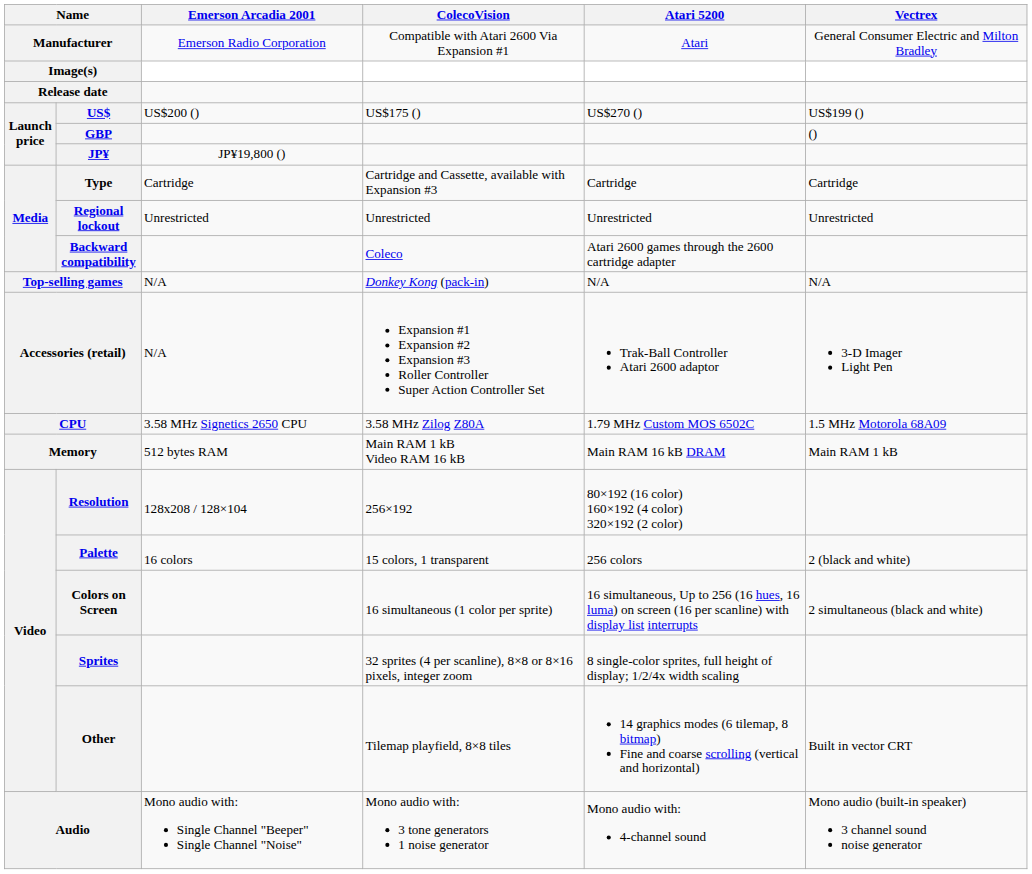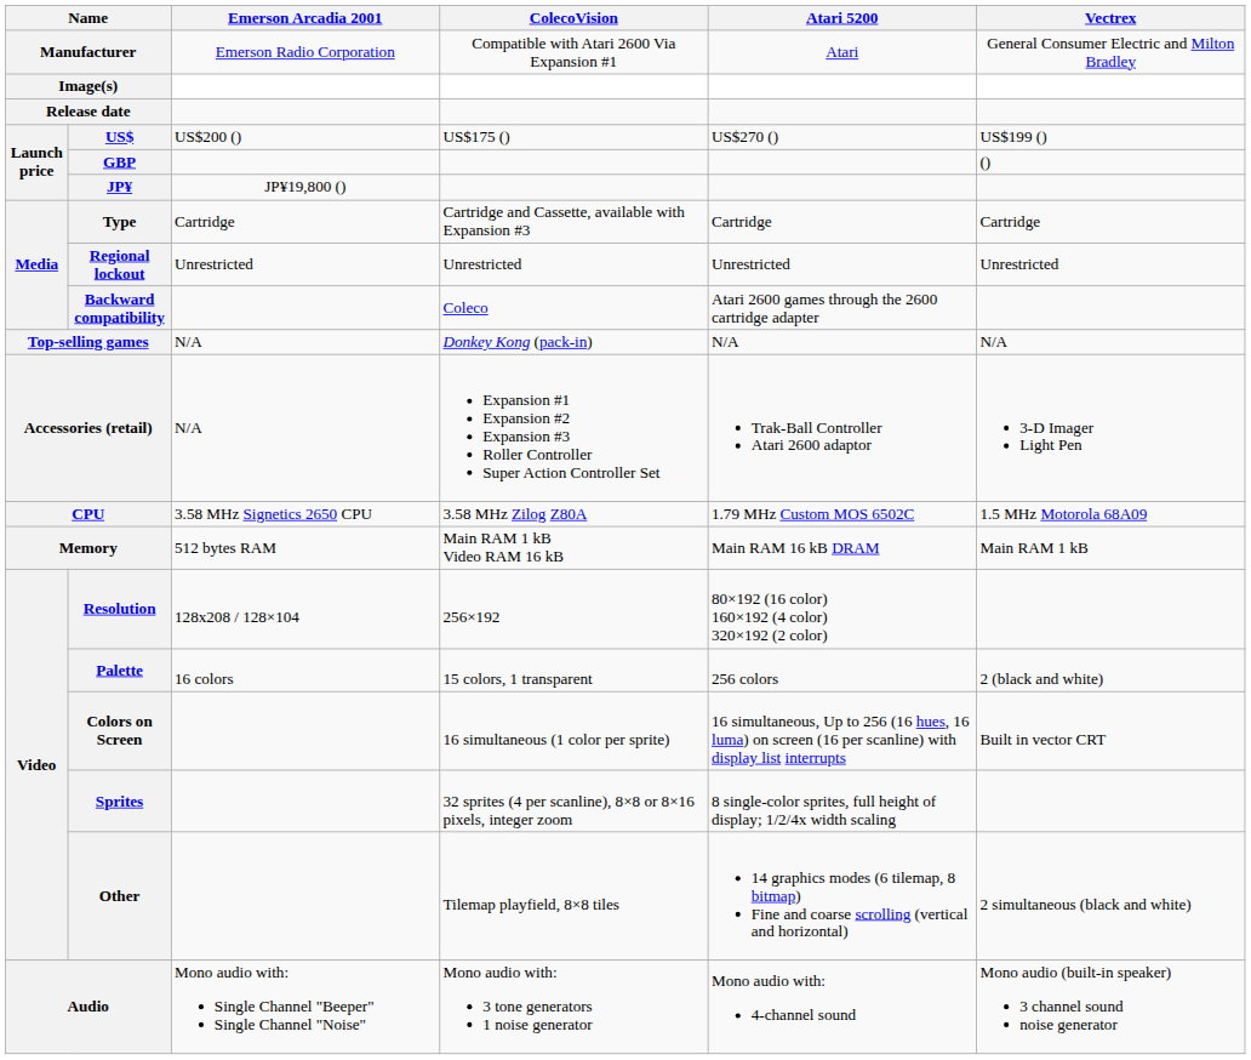Colors on Screen | Vectrex: 2 simultaneous (black and white) -> Built in vector CRT
Other | Vectrex: Built in vector CRT -> 2 simultaneous (black and white)
